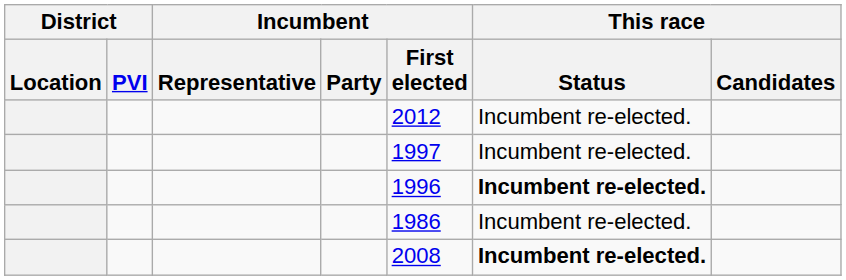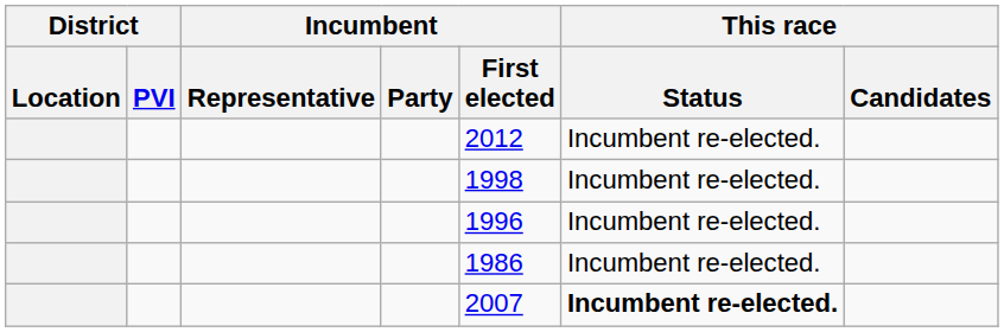row 4 | Incumbent / First elected: 1997 -> 1998
row 5 | This race / Status: bold -> normal
row 7 | Incumbent / First elected: 2008 -> 2007
